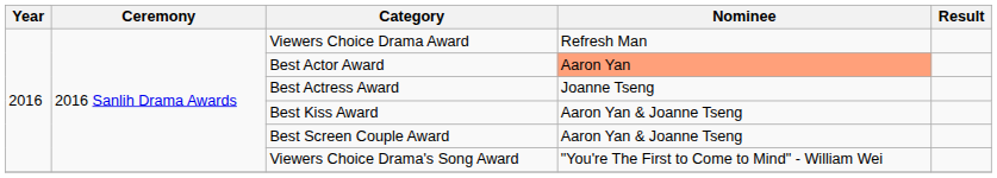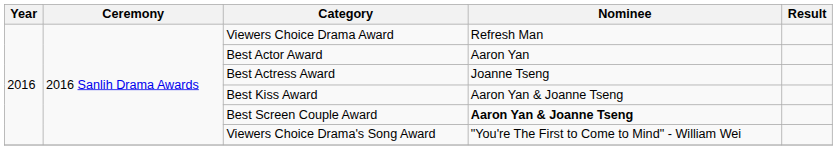Best Actor Award | Nominee: lightsalmon background -> no background
Best Screen Couple Award | Nominee: normal -> bold
